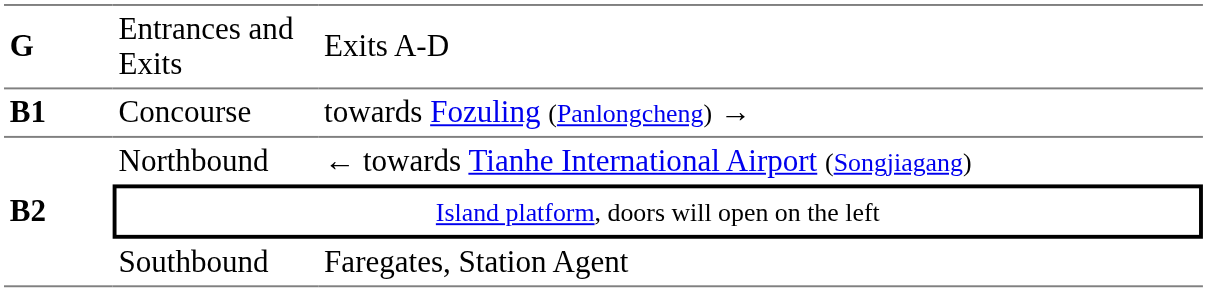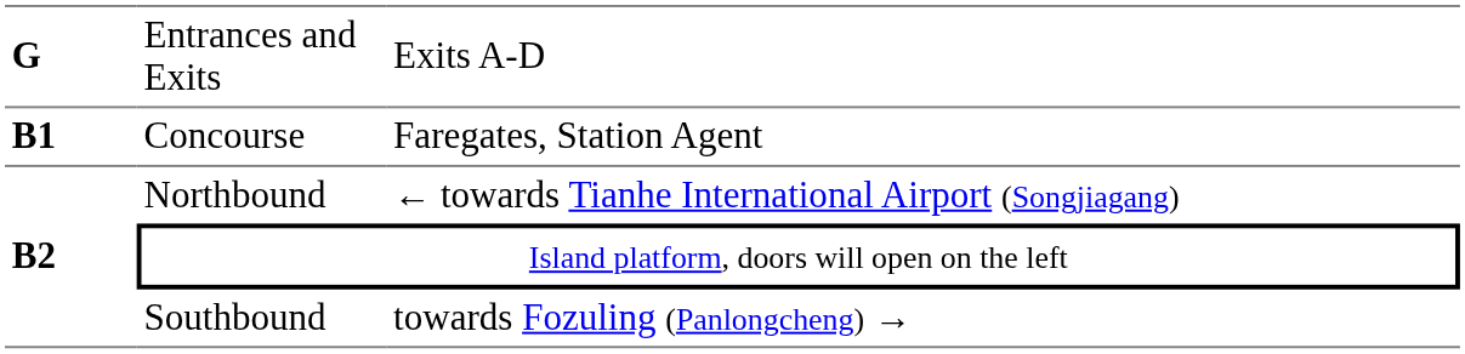Concourse | column 3: towards Fozuling (Panlongcheng) → -> Faregates, Station Agent
Southbound | column 3: Faregates, Station Agent -> towards Fozuling (Panlongcheng) →
